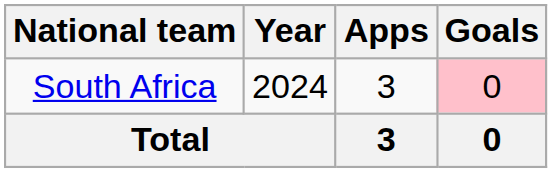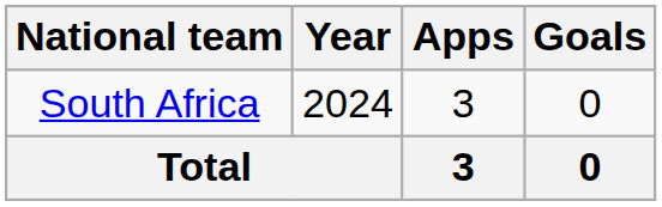South Africa | Goals: pink background -> no background
